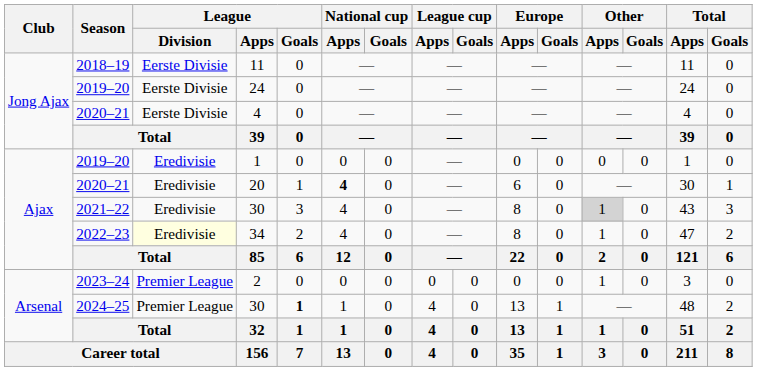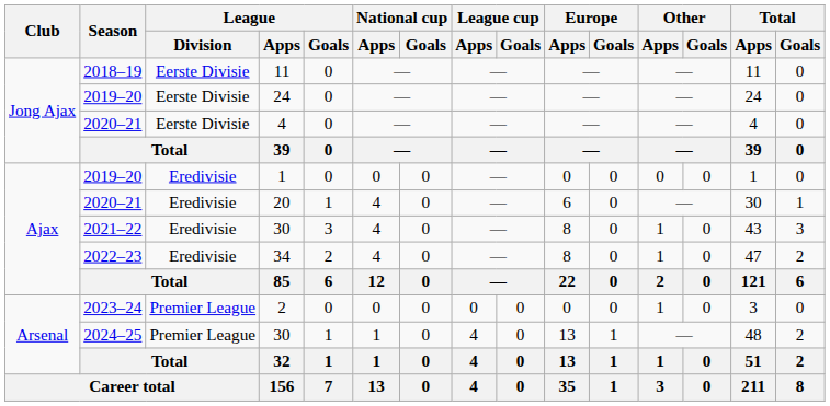20 | National cup / Apps: bold -> normal
2021–22 / 30 | Other / Apps: lightgrey background -> no background
34 | League / Division: lightyellow background -> no background
2024–25 / 30 | League / Goals: bold -> normal
